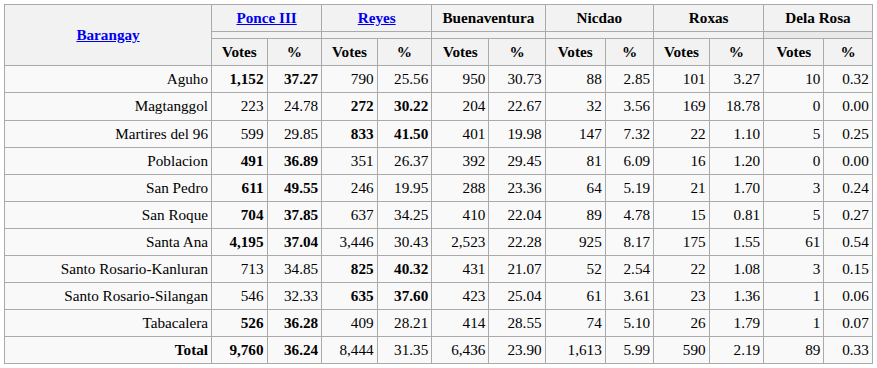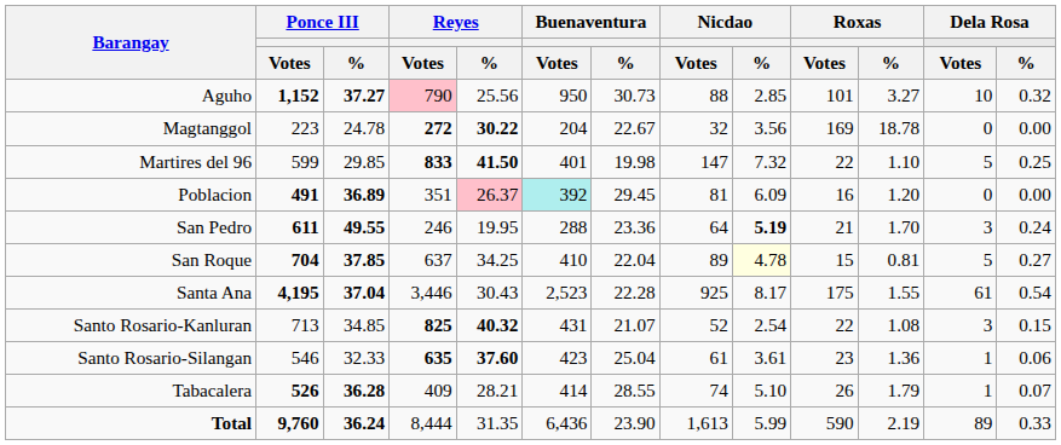Aguho | Reyes / Votes: no background -> pink background
Poblacion | Reyes / %: no background -> pink background
Poblacion | Buenaventura / Votes: no background -> paleturquoise background
San Pedro | Nicdao / %: normal -> bold
San Roque | Nicdao / %: no background -> lightyellow background
